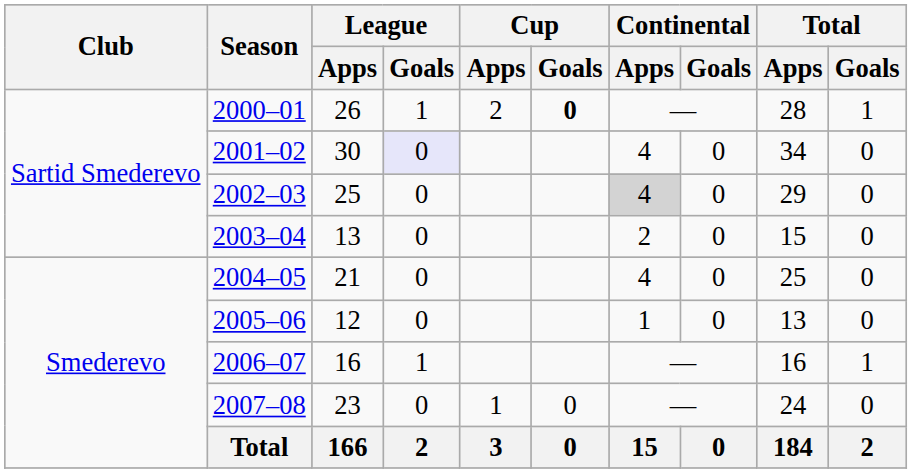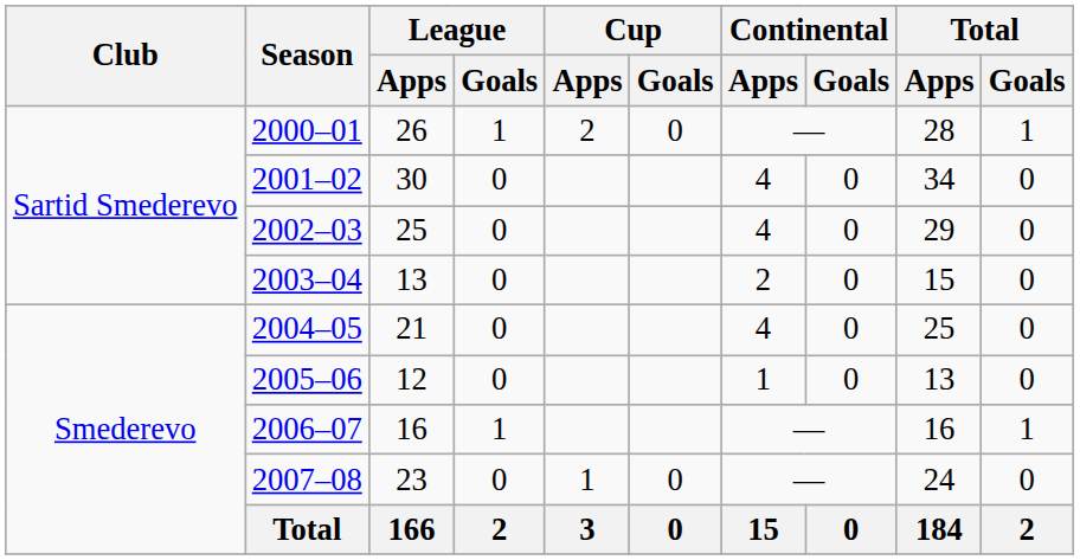2000–01 | Cup / Goals: bold -> normal
2001–02 | League / Goals: lavender background -> no background
2002–03 | Continental / Apps: lightgrey background -> no background
